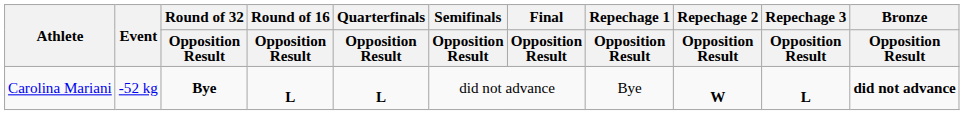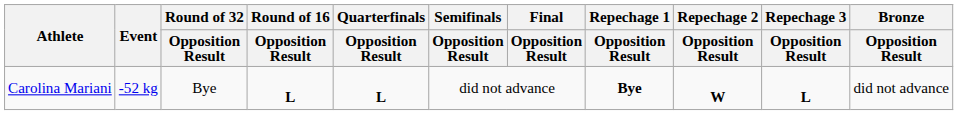Carolina Mariani | Round of 32 / Opposition Result: bold -> normal
Carolina Mariani | Repechage 1 / Opposition Result: normal -> bold
Carolina Mariani | Bronze / Opposition Result: bold -> normal
